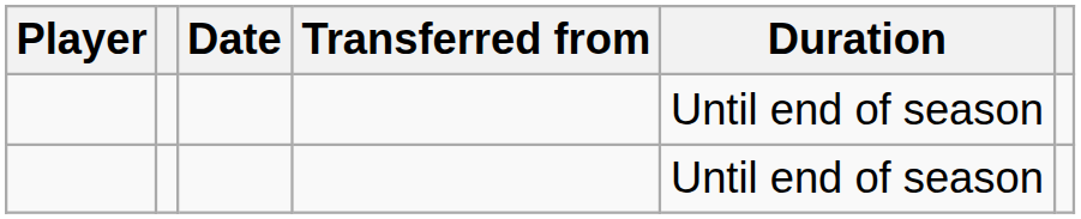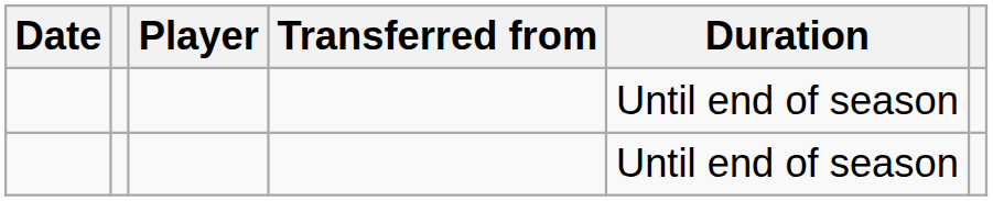columns swapped: Date <-> Player
